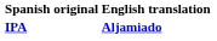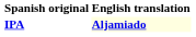IPA | column 2: no background -> lightyellow background
